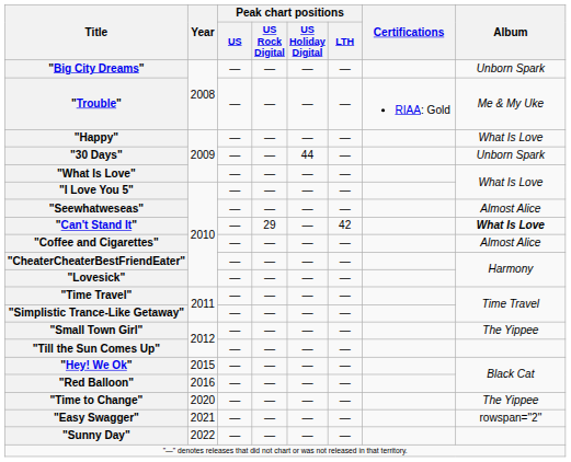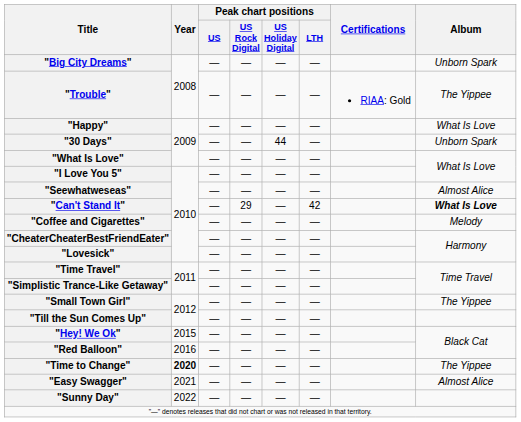"Trouble" | Album: Me & My Uke -> The Yippee
"Coffee and Cigarettes" | Album: Almost Alice -> Melody
"Time to Change" | Year: normal -> bold
"Easy Swagger" | Album: rowspan="2" -> Almost Alice
